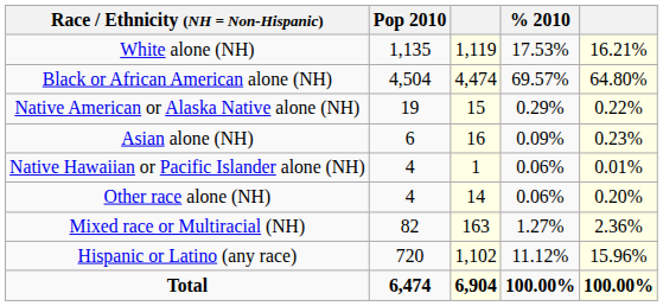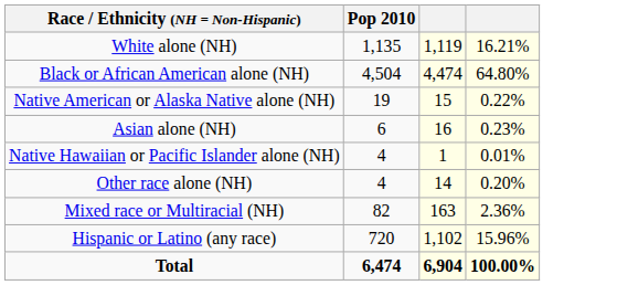- column: % 2010 | 17.53% | 69.57% | 0.29% | 0.09% | 0.06% | 0.06% | 1.27% | 11.12% | 100.00%
